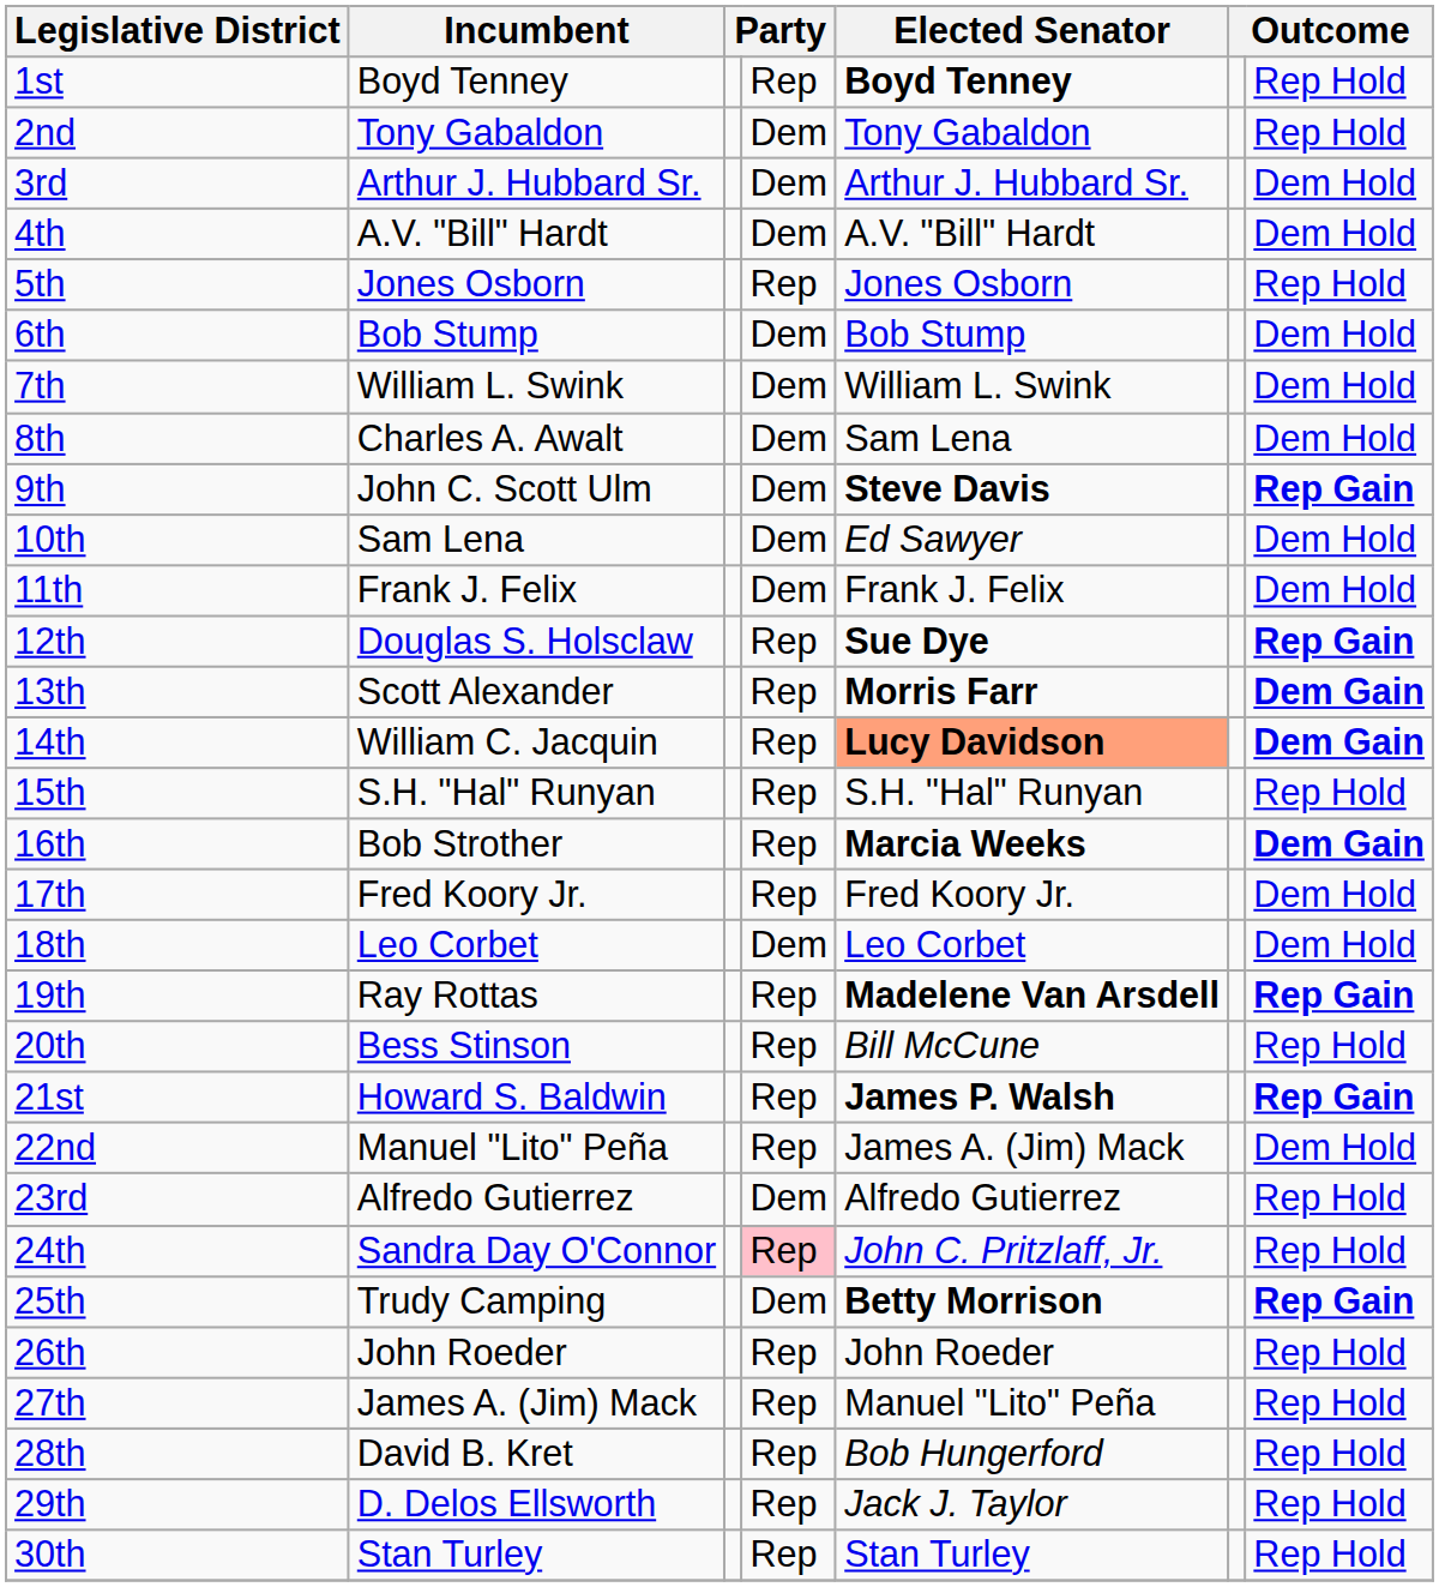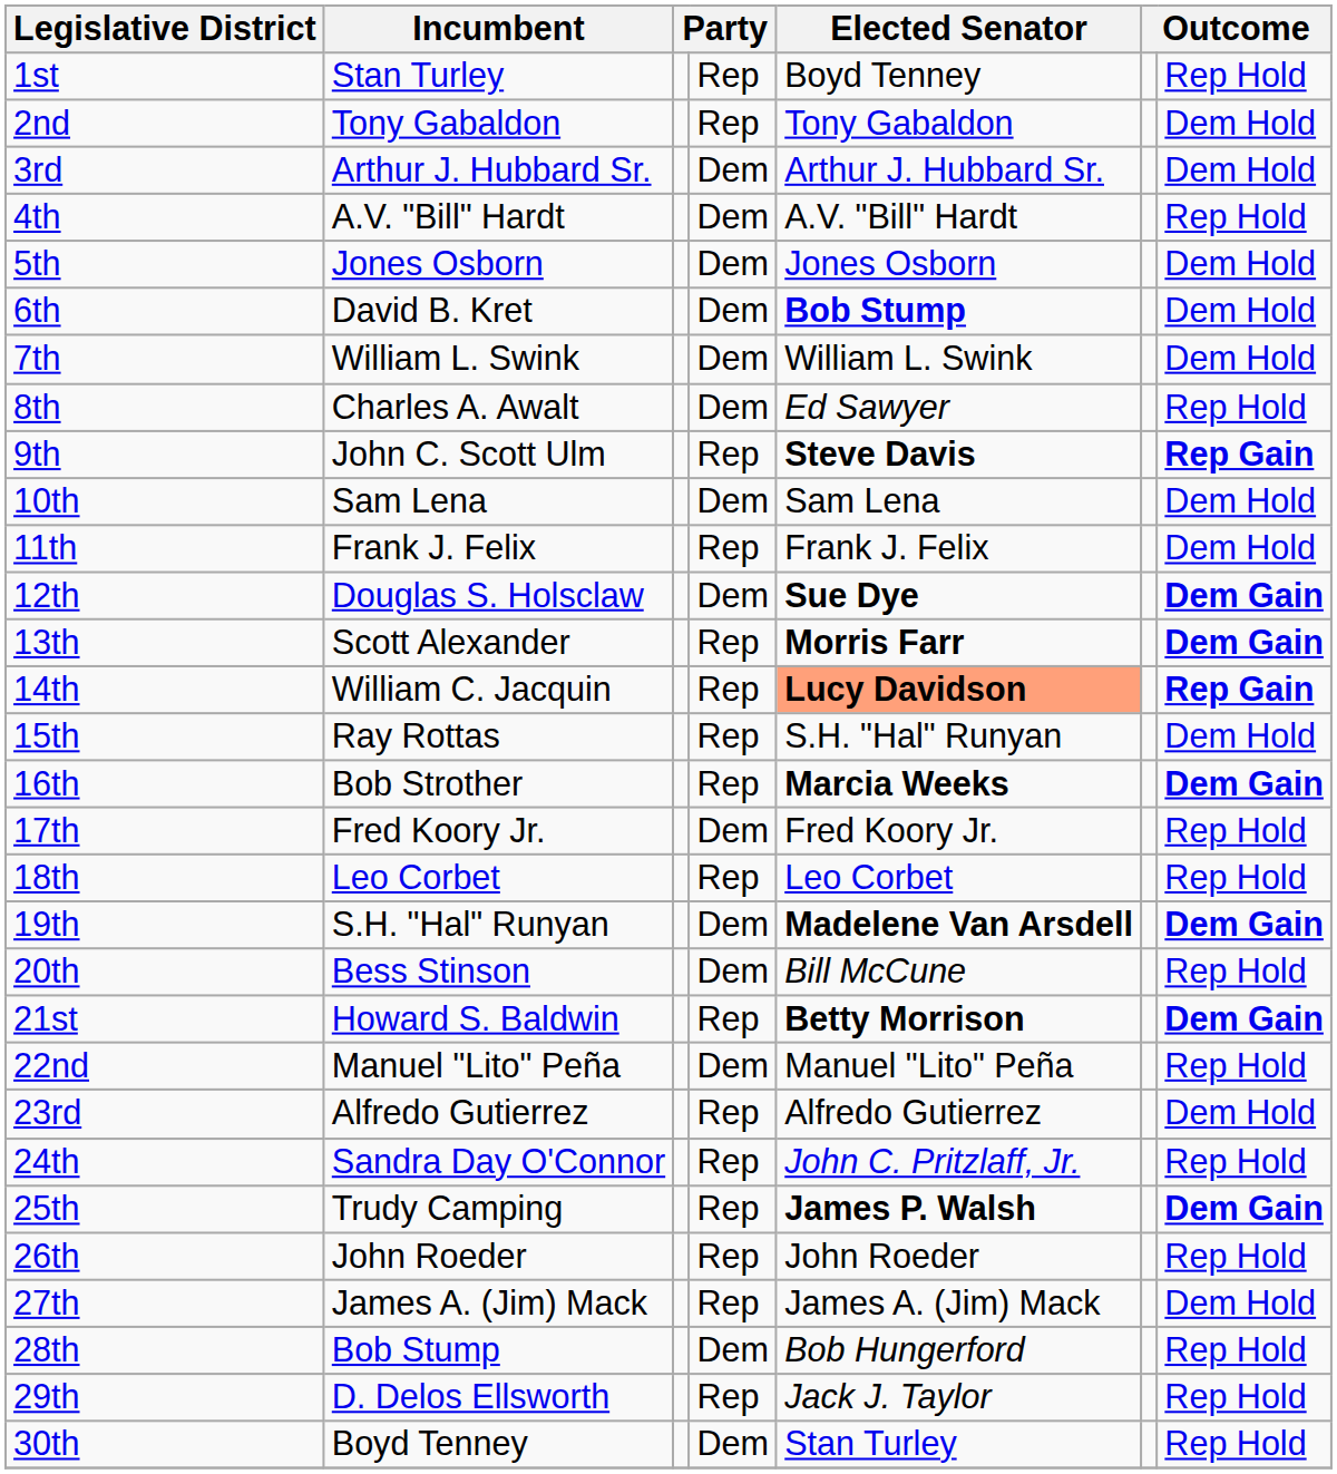1st | Incumbent: Boyd Tenney -> Stan Turley
1st | Elected Senator: bold -> normal
2nd | column 4: Dem -> Rep
2nd | column 7: Rep Hold -> Dem Hold
4th | column 7: Dem Hold -> Rep Hold
5th | column 4: Rep -> Dem
5th | column 7: Rep Hold -> Dem Hold
6th | Incumbent: Bob Stump -> David B. Kret
6th | Elected Senator: normal -> bold
8th | Elected Senator: Sam Lena -> Ed Sawyer
8th | column 7: Dem Hold -> Rep Hold
9th | column 4: Dem -> Rep
10th | Elected Senator: Ed Sawyer -> Sam Lena
11th | column 4: Dem -> Rep
12th | column 4: Rep -> Dem
12th | column 7: Rep Gain -> Dem Gain
14th | column 7: Dem Gain -> Rep Gain
15th | Incumbent: S.H. "Hal" Runyan -> Ray Rottas
15th | column 7: Rep Hold -> Dem Hold
17th | column 4: Rep -> Dem
17th | column 7: Dem Hold -> Rep Hold
18th | column 4: Dem -> Rep
18th | column 7: Dem Hold -> Rep Hold
19th | Incumbent: Ray Rottas -> S.H. "Hal" Runyan
19th | column 4: Rep -> Dem
19th | column 7: Rep Gain -> Dem Gain
20th | column 4: Rep -> Dem
21st | Elected Senator: James P. Walsh -> Betty Morrison
21st | column 7: Rep Gain -> Dem Gain
22nd | column 4: Rep -> Dem
22nd | Elected Senator: James A. (Jim) Mack -> Manuel "Lito" Peña
22nd | column 7: Dem Hold -> Rep Hold
23rd | column 4: Dem -> Rep
23rd | column 7: Rep Hold -> Dem Hold
24th | column 4: pink background -> no background
25th | column 4: Dem -> Rep
25th | Elected Senator: Betty Morrison -> James P. Walsh
25th | column 7: Rep Gain -> Dem Gain
27th | Elected Senator: Manuel "Lito" Peña -> James A. (Jim) Mack
27th | column 7: Rep Hold -> Dem Hold
28th | Incumbent: David B. Kret -> Bob Stump
28th | column 4: Rep -> Dem
30th | Incumbent: Stan Turley -> Boyd Tenney
30th | column 4: Rep -> Dem
